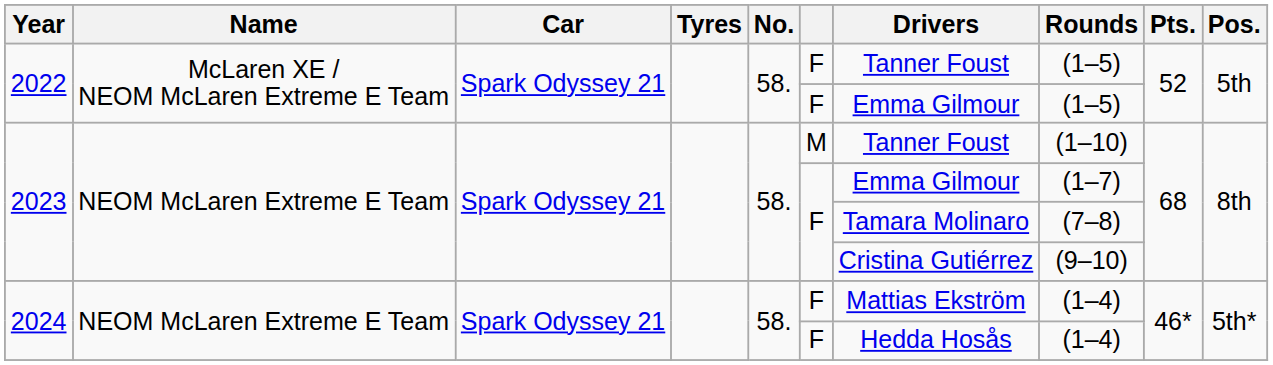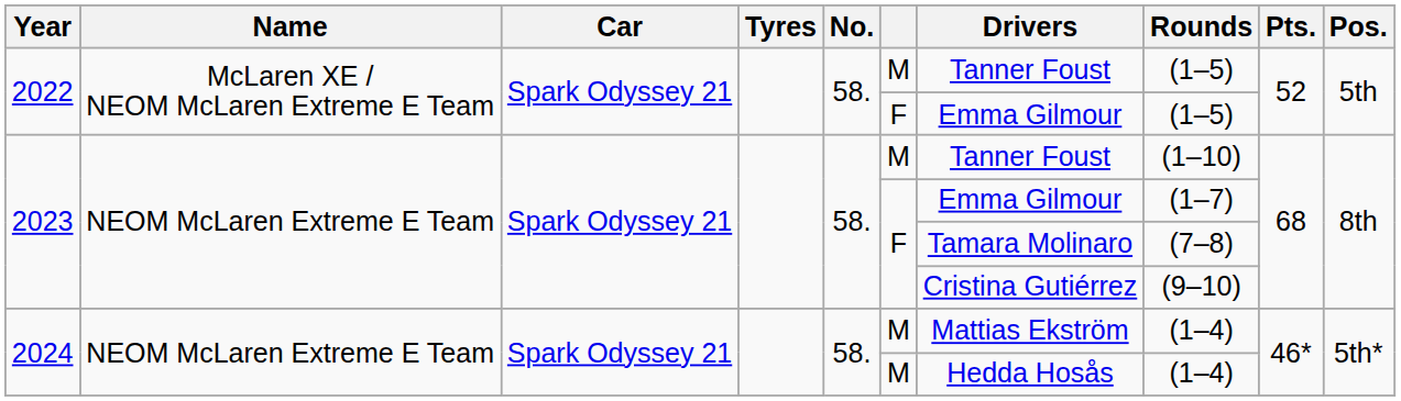row 2 | column 6: F -> M
row 8 | column 6: F -> M
row 9 | column 6: F -> M
